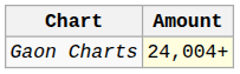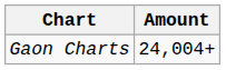Gaon Charts | Amount: lightyellow background -> no background
